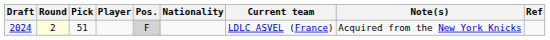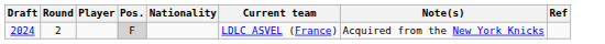- column: Pick | 51
2024 | Round: lightyellow background -> no background
